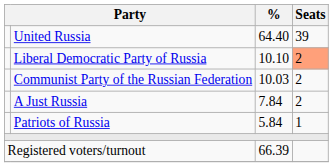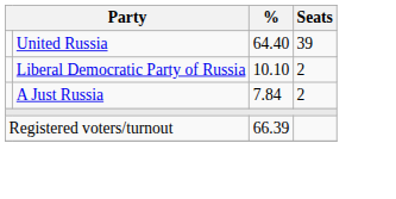Liberal Democratic Party of Russia | Seats: lightsalmon background -> no background
- row: Communist Party of the Russian Federation | 10.03 | 2
- row: Patriots of Russia | 5.84 | 1
